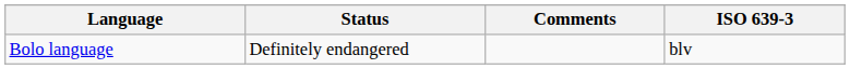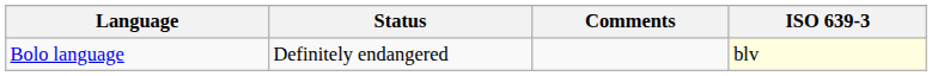Bolo language | ISO 639-3: no background -> lightyellow background
